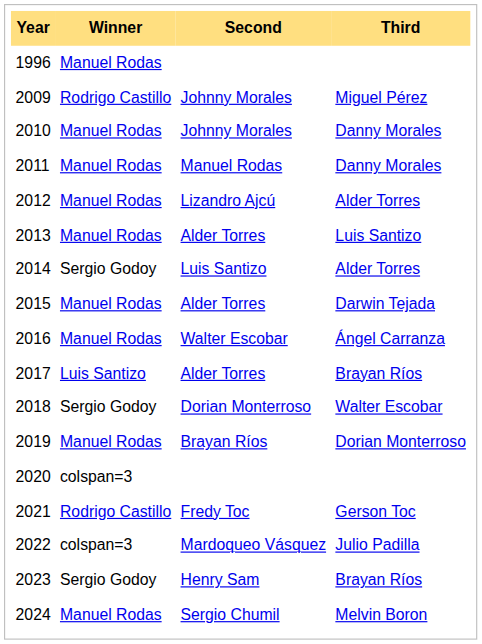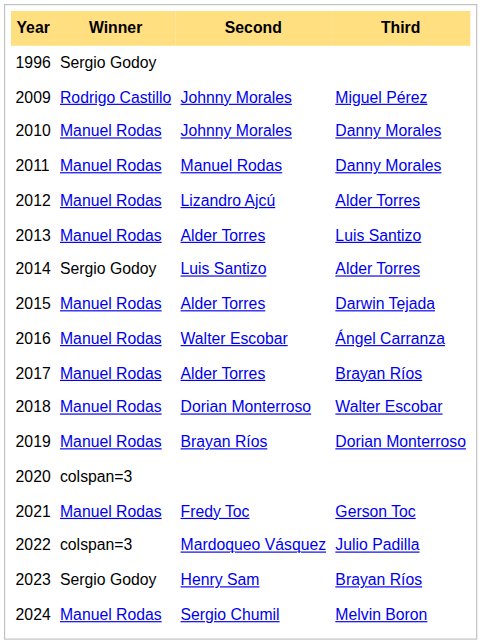1996 | Winner: Manuel Rodas -> Sergio Godoy
2017 | Winner: Luis Santizo -> Manuel Rodas
2018 | Winner: Sergio Godoy -> Manuel Rodas
2021 | Winner: Rodrigo Castillo -> Manuel Rodas
